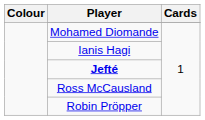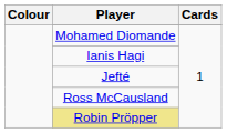Jefté | Player: bold -> normal
Robin Pröpper | Player: no background -> khaki background
